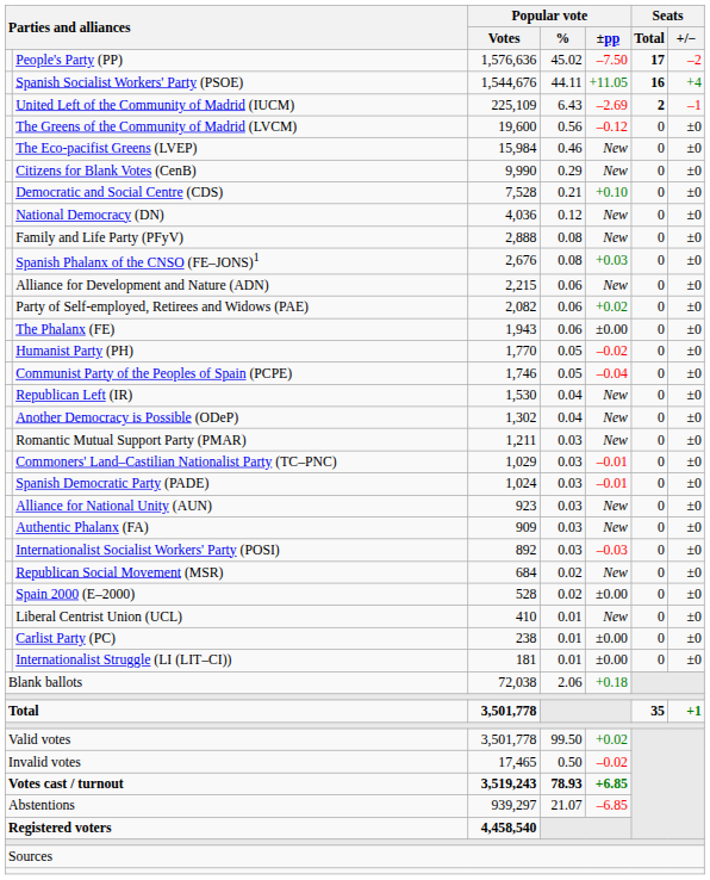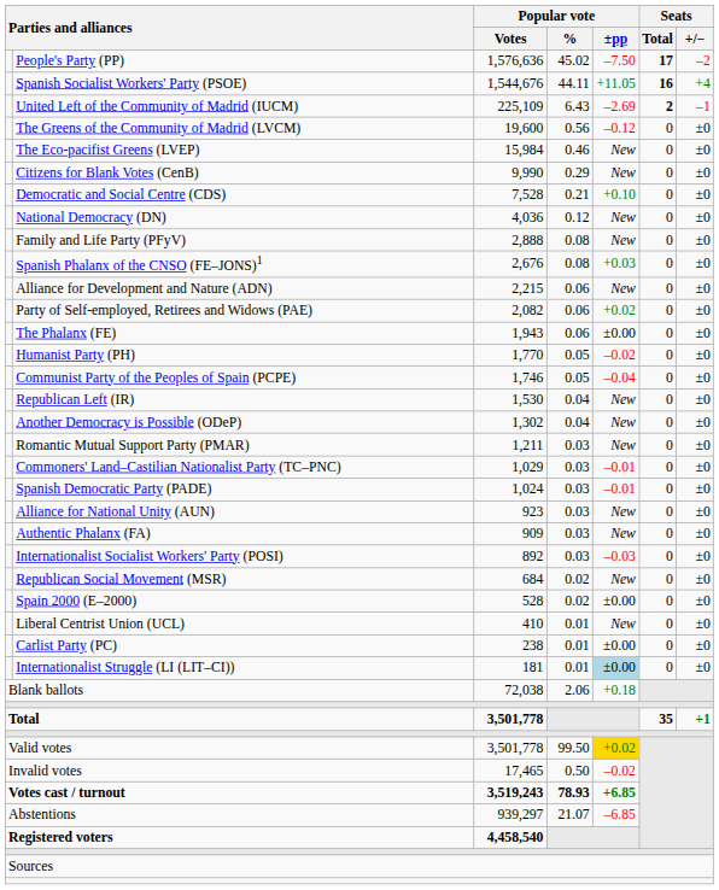Internationalist Struggle (LI (LIT–CI)) | Popular vote / ±pp: no background -> lightblue background
Valid votes | Popular vote / ±pp: no background -> gold background
